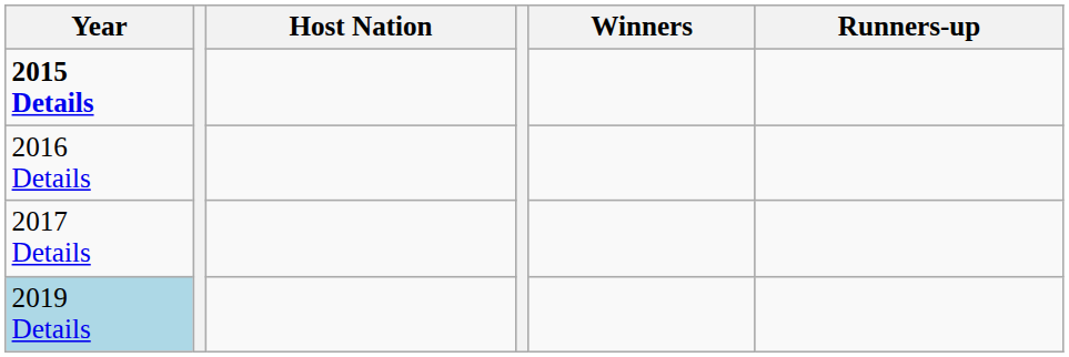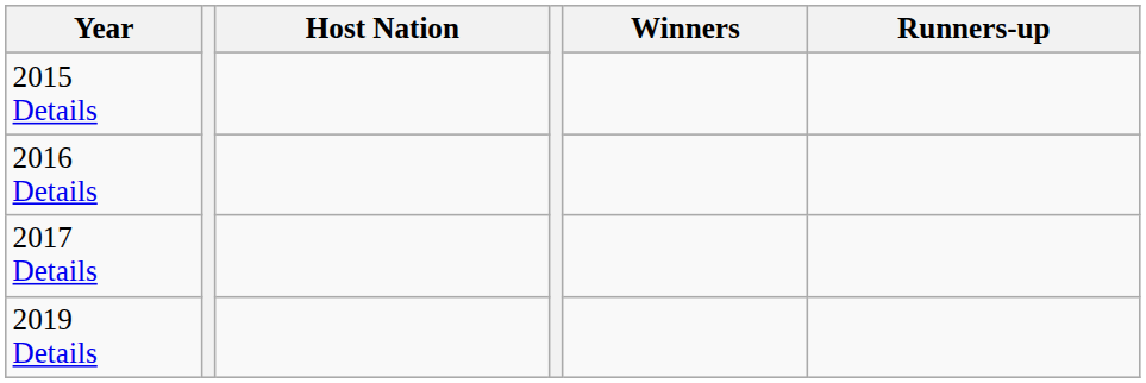2015 Details | Year: bold -> normal
2019 Details | Year: lightblue background -> no background
